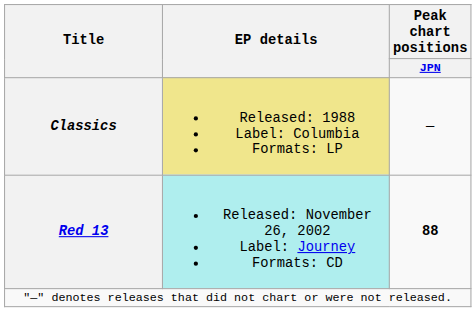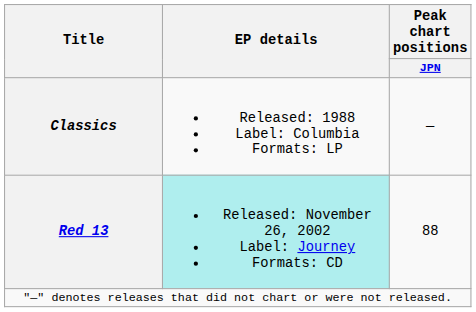Classics | EP details: khaki background -> no background
Red 13 | Peak chart positions / JPN: bold -> normal
